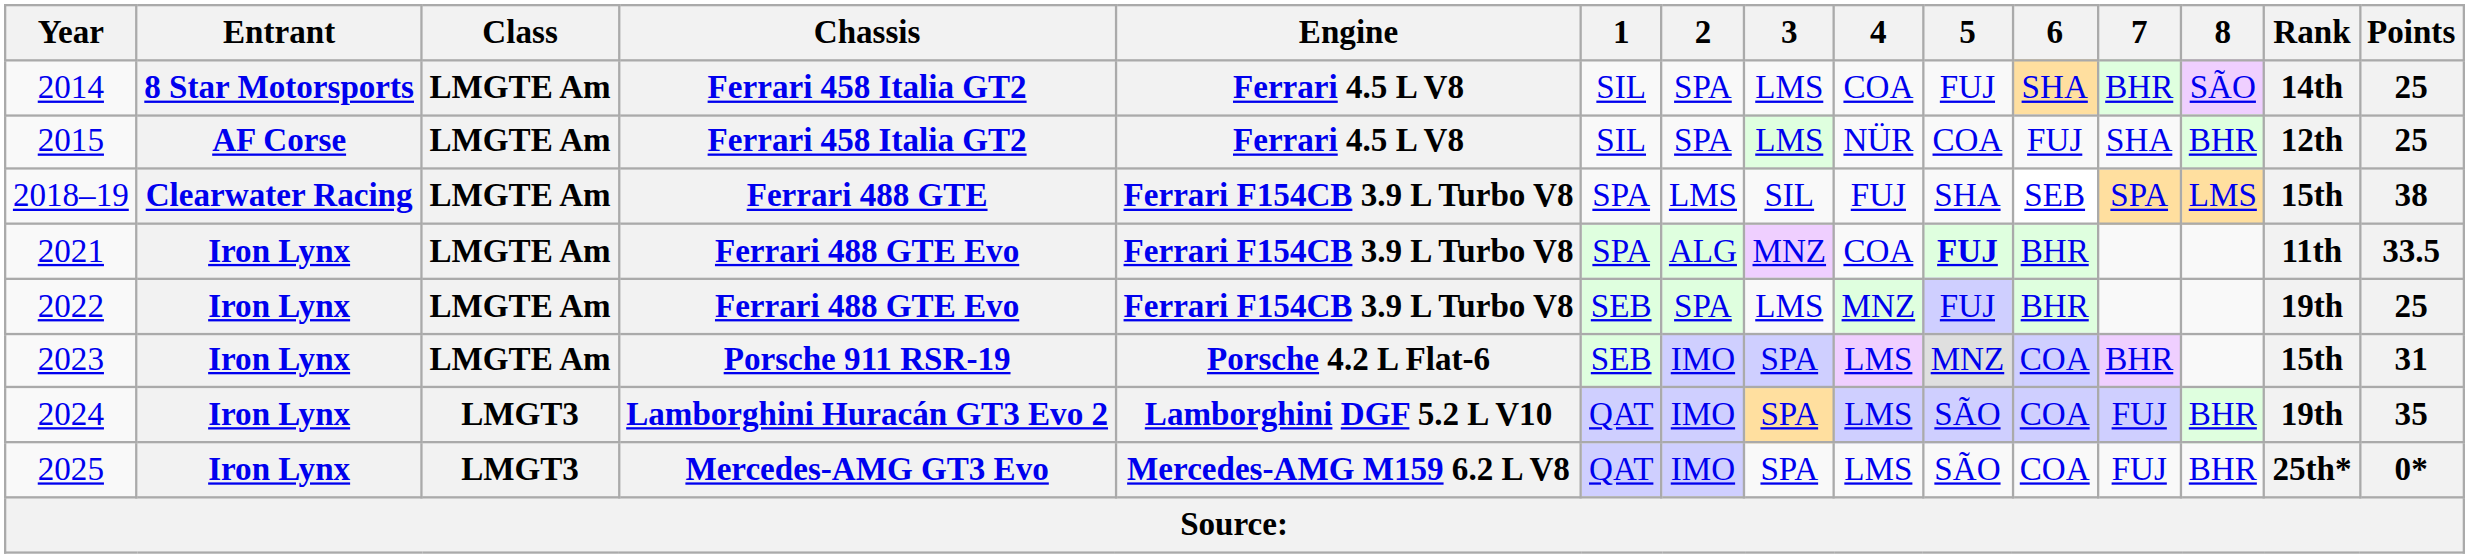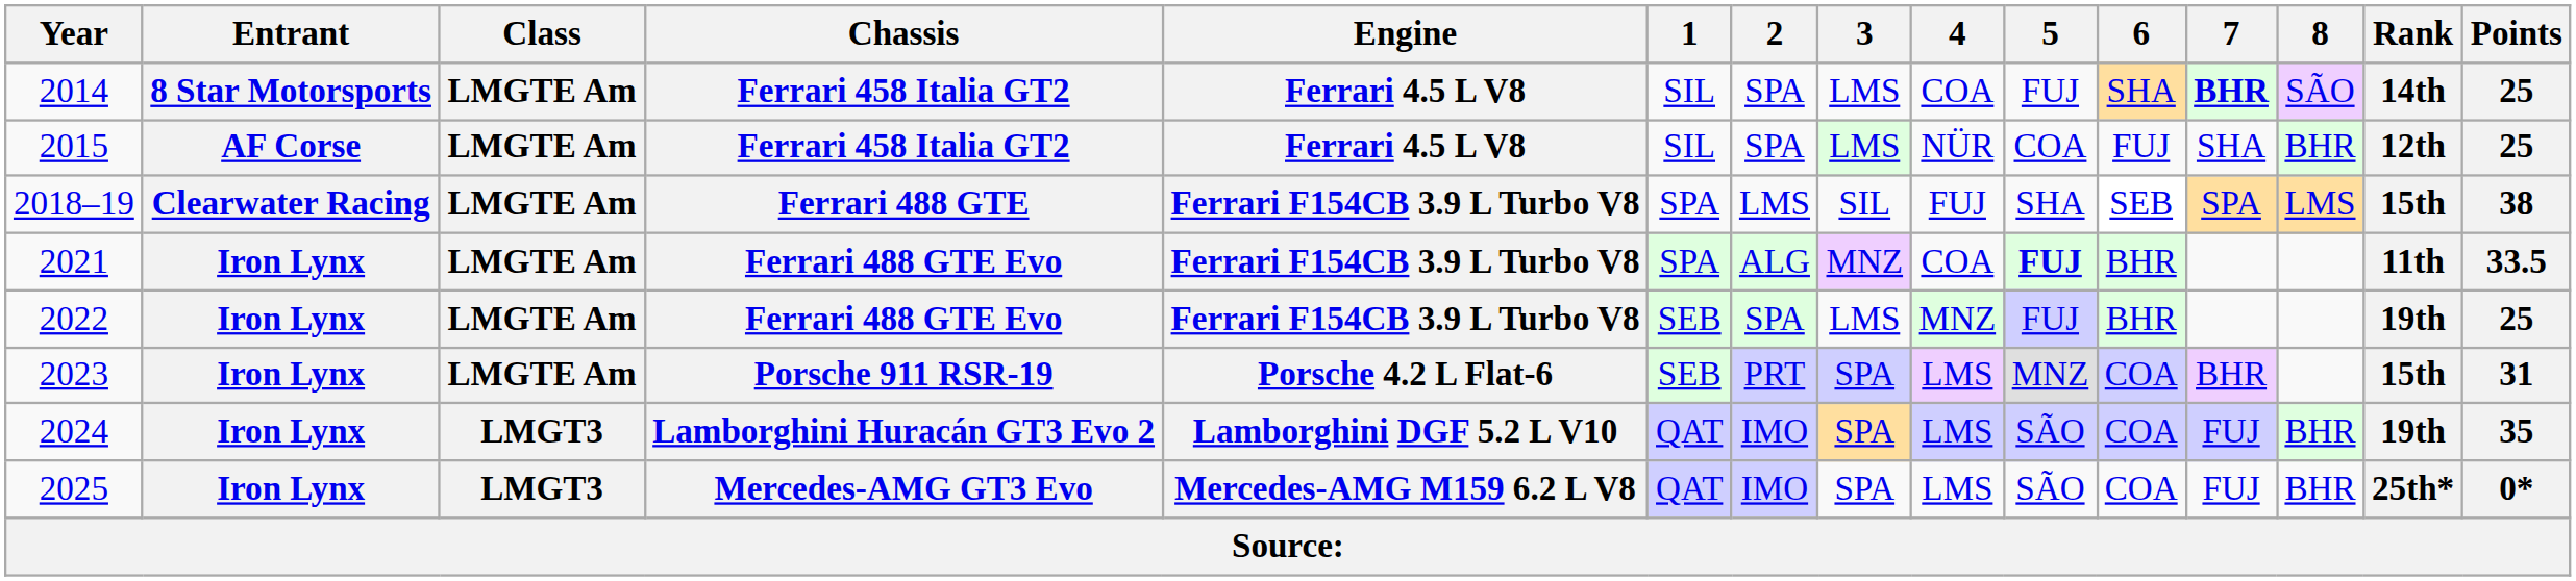2014 | 7: normal -> bold
2023 | 2: IMO -> PRT
